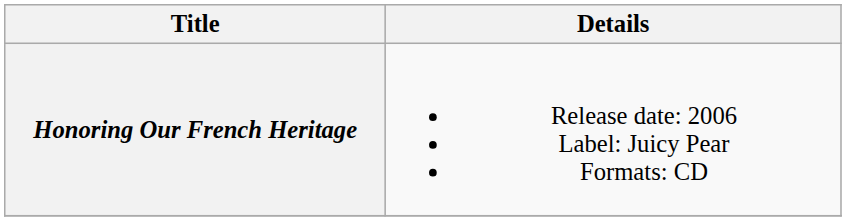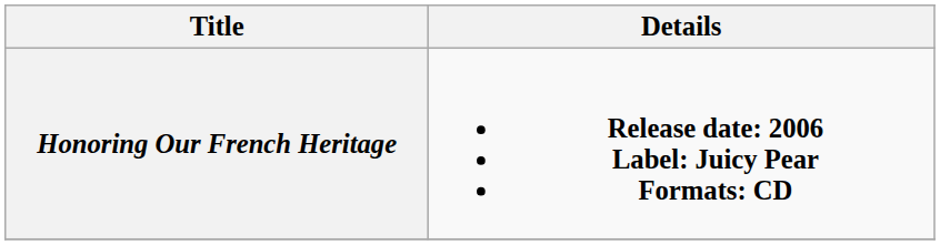Honoring Our French Heritage | Details: normal -> bold
